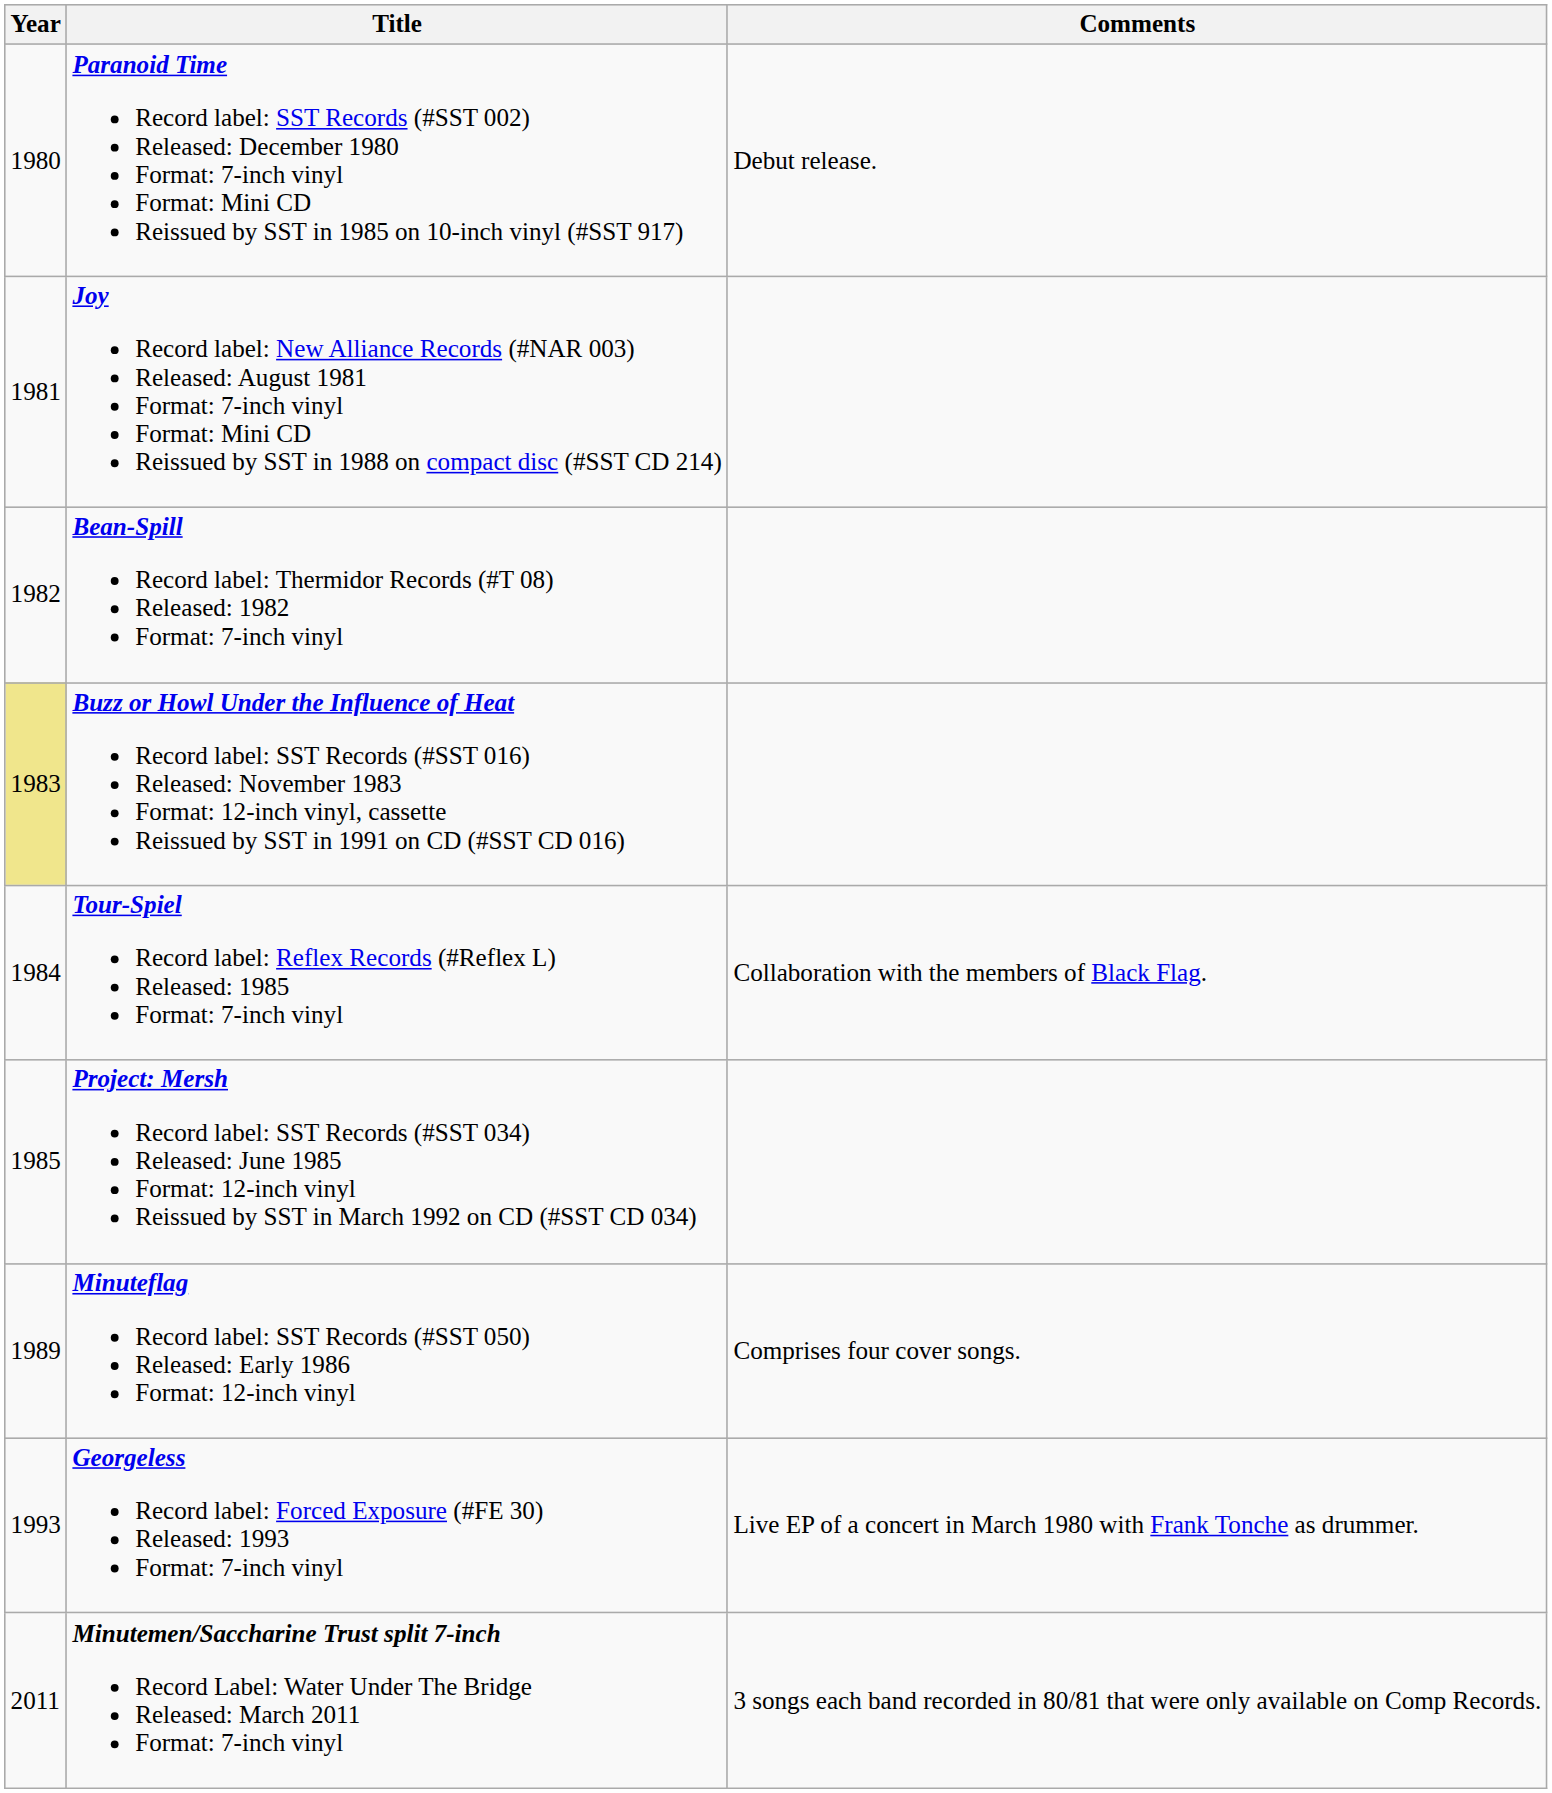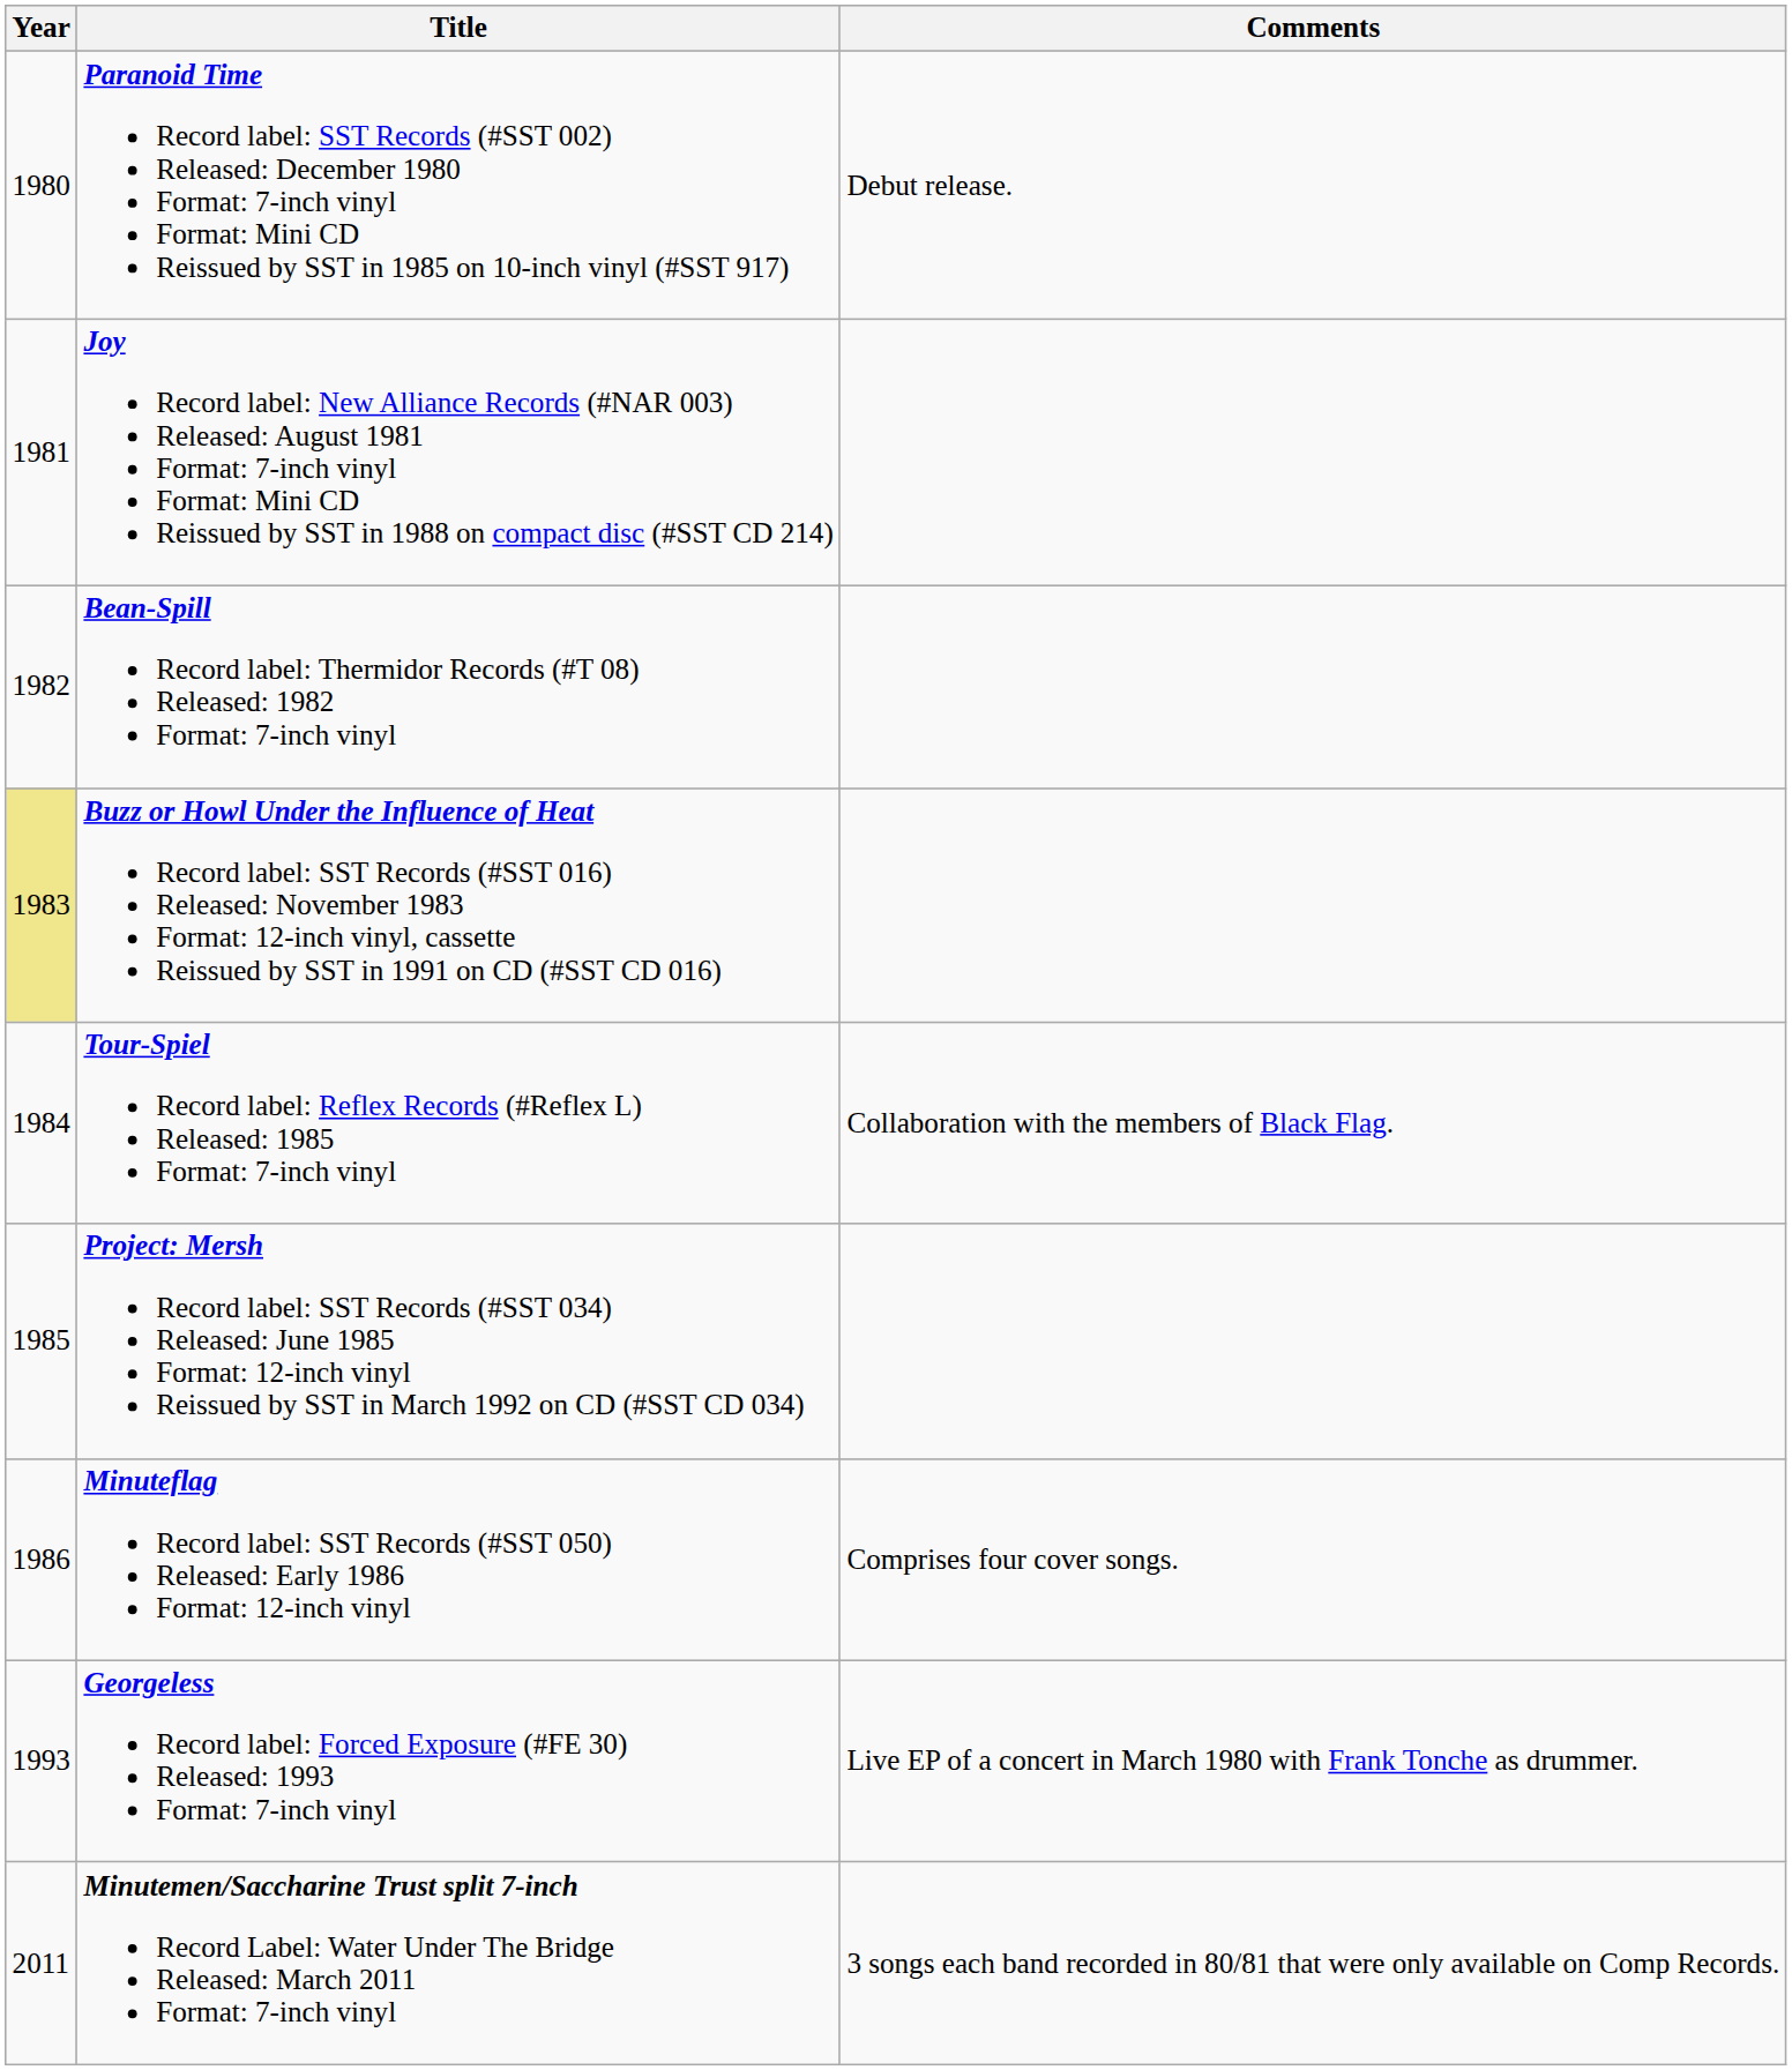row 8 | Year: 1989 -> 1986
